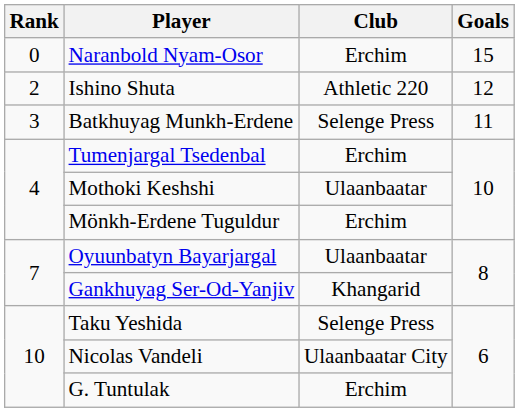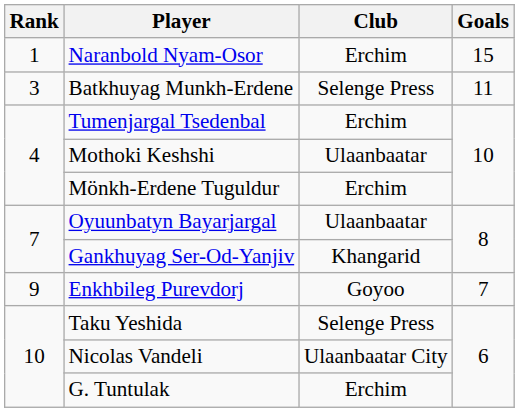Naranbold Nyam-Osor | Rank: 0 -> 1
- row: 2 | Ishino Shuta | Athletic 220 | 12
+ row: 9 | Enkhbileg Purevdorj | Goyoo | 7
